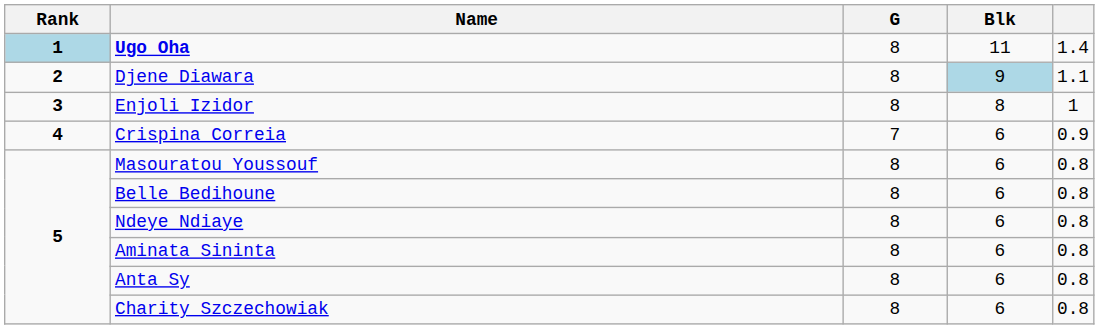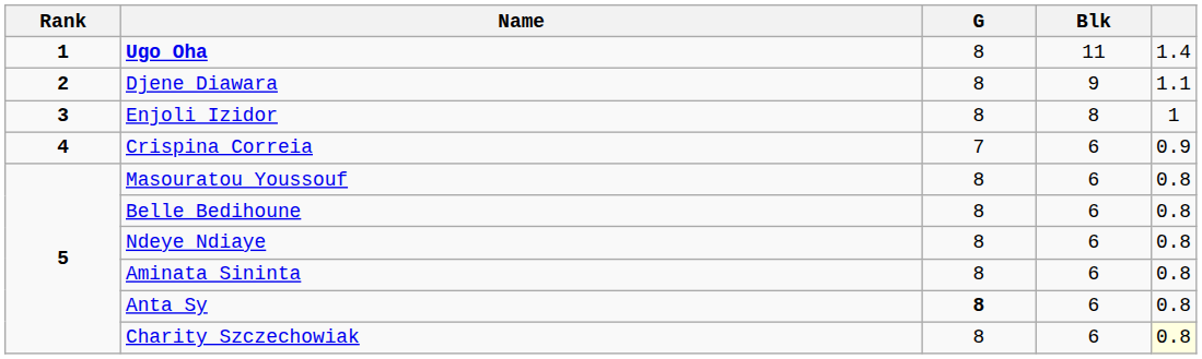Ugo Oha | Rank: lightblue background -> no background
Djene Diawara | Blk: lightblue background -> no background
Anta Sy | G: normal -> bold
Charity Szczechowiak | column 5: no background -> lightyellow background
